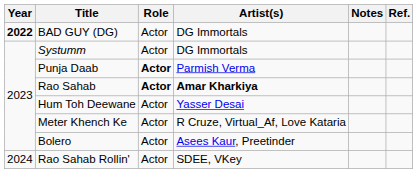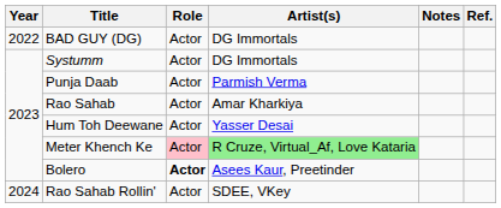BAD GUY (DG) | Year: bold -> normal
Punja Daab | Role: bold -> normal
Rao Sahab | Role: bold -> normal
Rao Sahab | Artist(s): bold -> normal
Meter Khench Ke | Role: no background -> pink background
Meter Khench Ke | Artist(s): no background -> lightgreen background
Bolero | Role: normal -> bold
